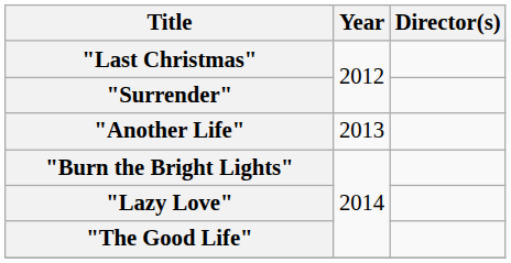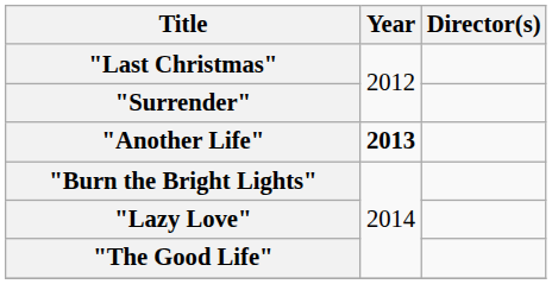"Another Life" | Year: normal -> bold
